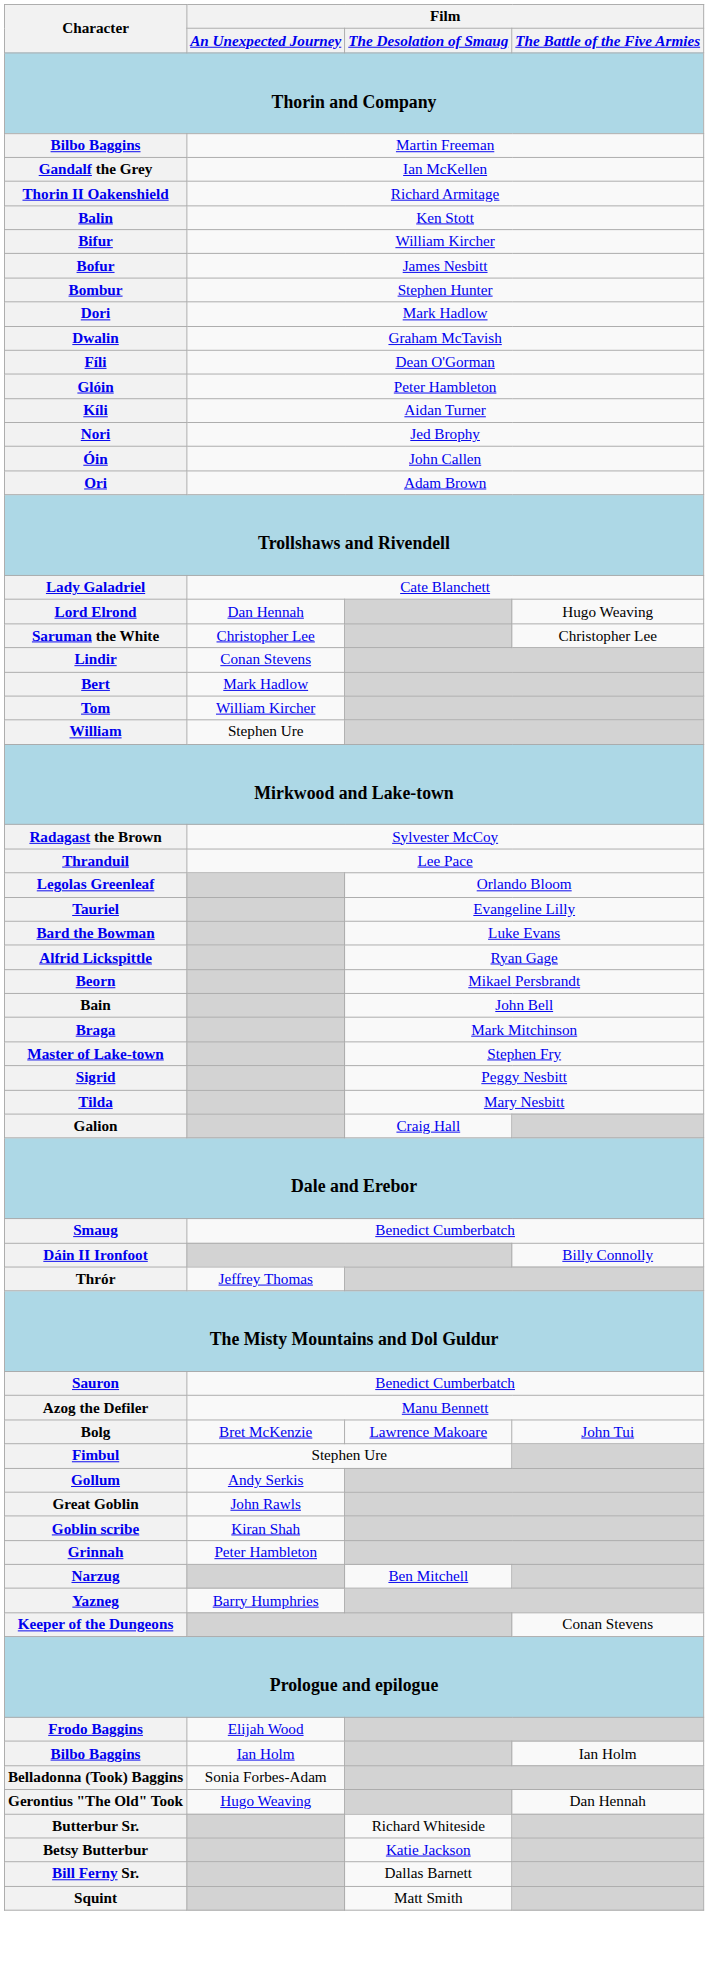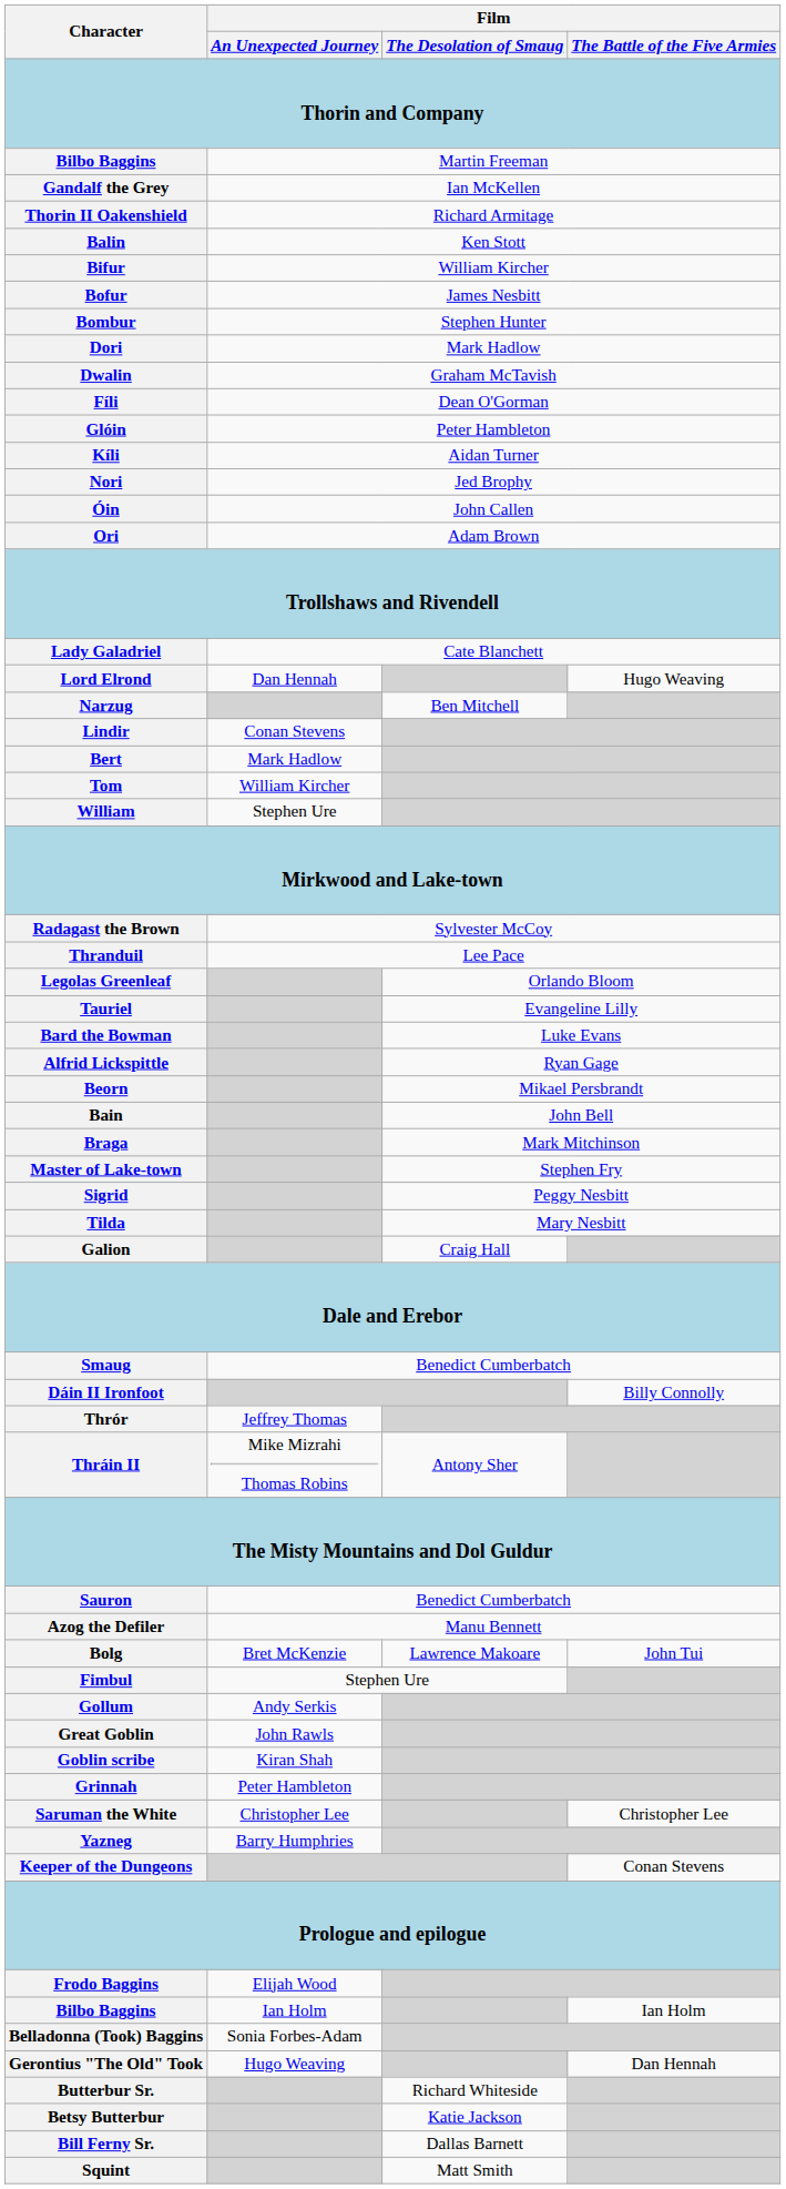rows swapped: Saruman the White <-> Narzug
+ row: Thráin II | Mike Mizrahi Thomas Robins | Antony Sher
